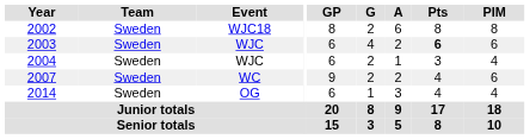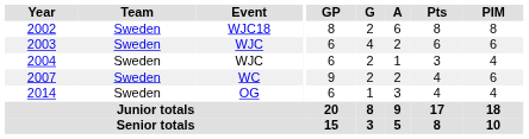2003 | Pts: bold -> normal
